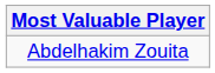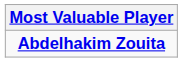row 2 | column 1: normal -> bold
